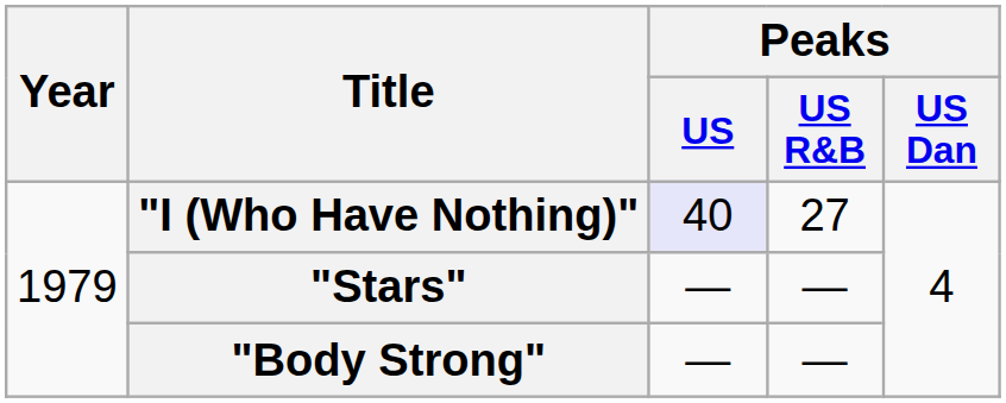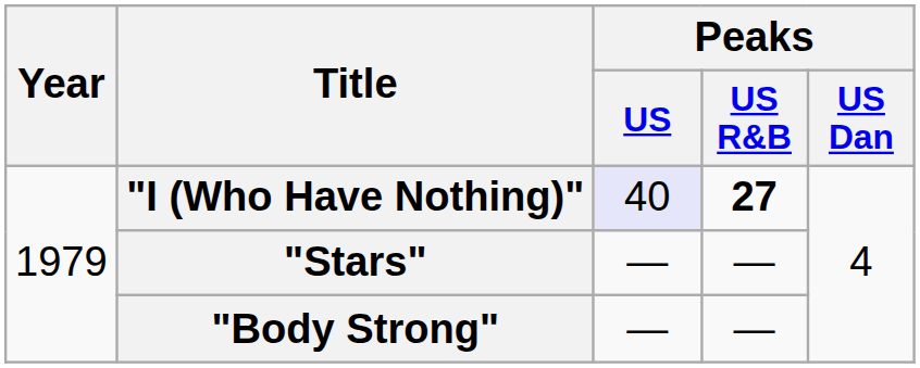"I (Who Have Nothing)" | Peaks / US R&B: normal -> bold
